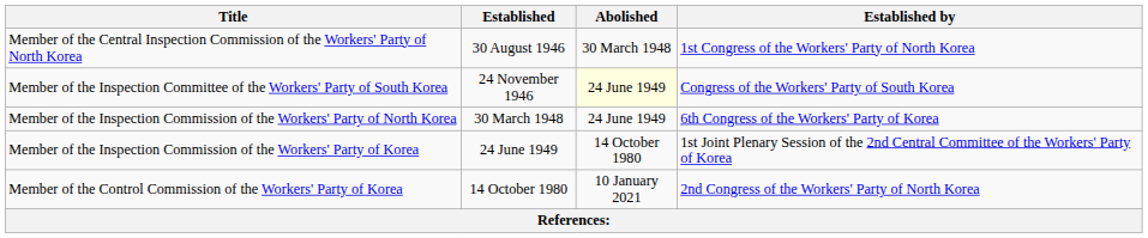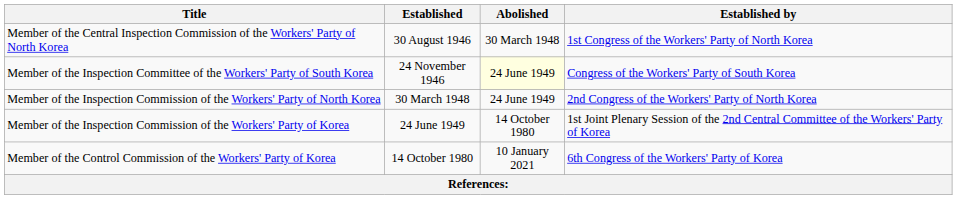row 4 | Established by: 6th Congress of the Workers' Party of Korea -> 2nd Congress of the Workers' Party of North Korea
row 6 | Established by: 2nd Congress of the Workers' Party of North Korea -> 6th Congress of the Workers' Party of Korea
